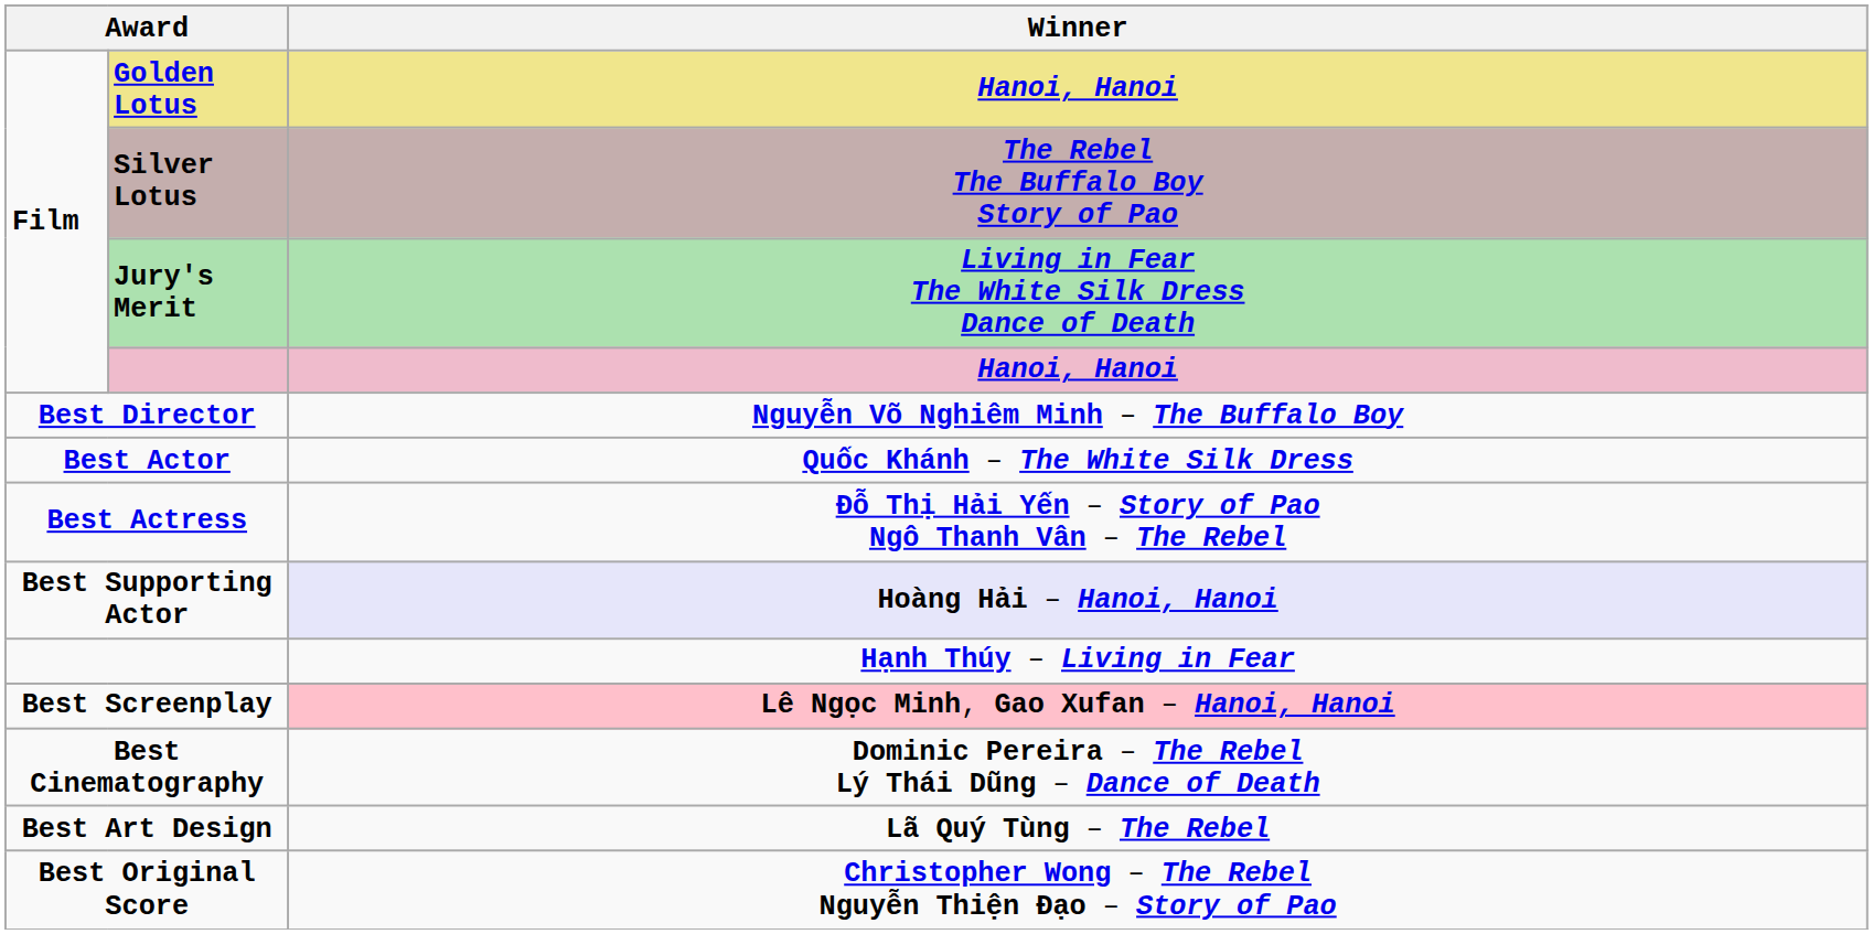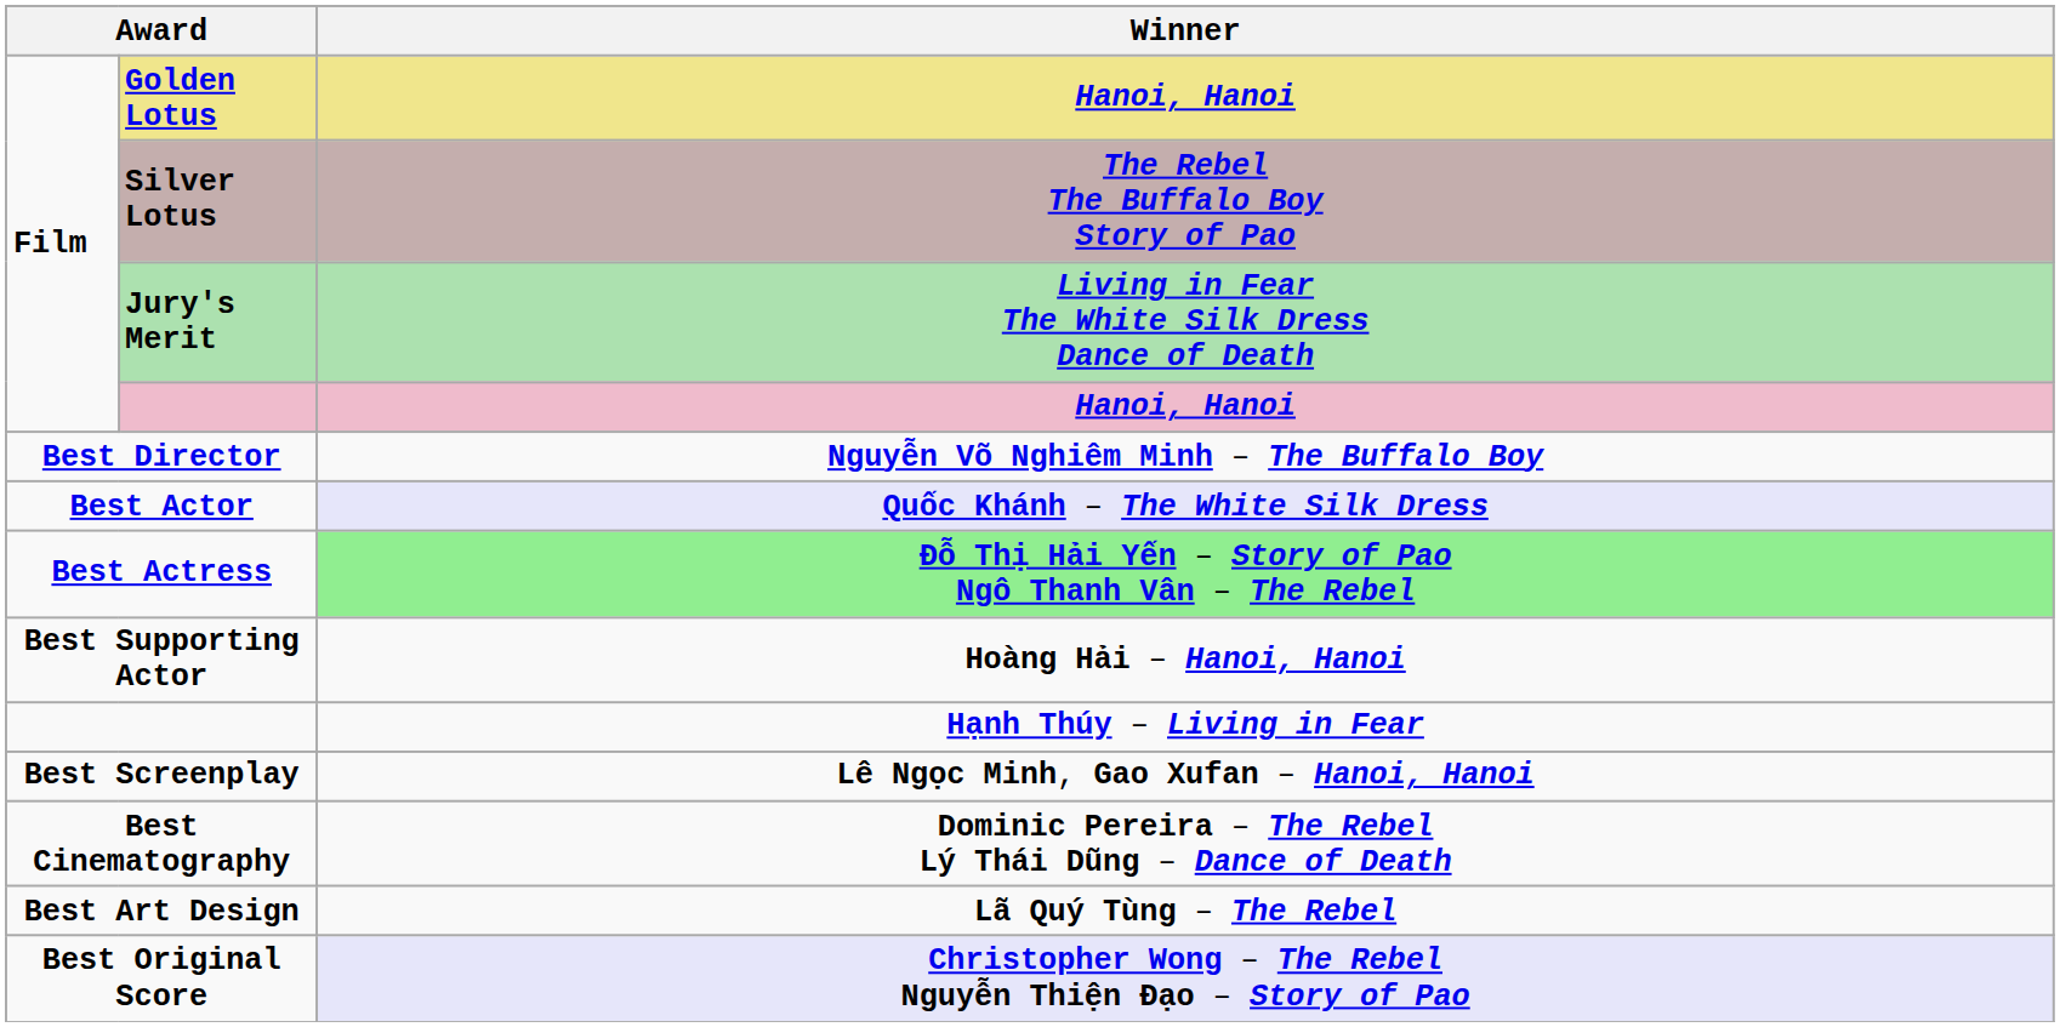Best Actor | Winner: no background -> lavender background
Best Actress | Winner: no background -> lightgreen background
Best Supporting Actor | Winner: lavender background -> no background
Best Screenplay | Winner: pink background -> no background
Best Original Score | Winner: no background -> lavender background
